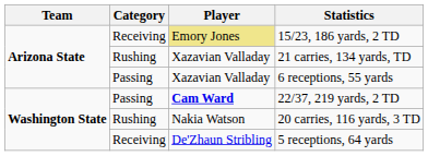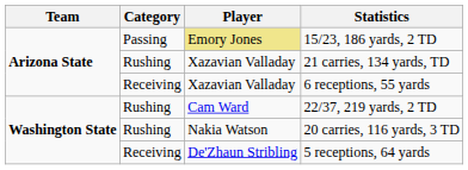15/23, 186 yards, 2 TD | Category: Receiving -> Passing
6 receptions, 55 yards | Category: Passing -> Receiving
22/37, 219 yards, 2 TD | Category: Passing -> Rushing
22/37, 219 yards, 2 TD | Player: bold -> normal
